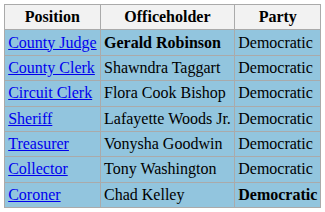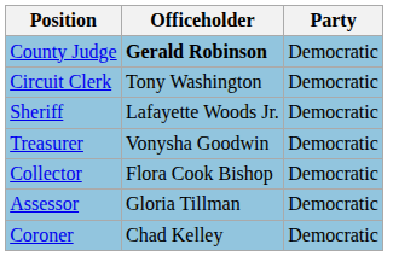- row: County Clerk | Shawndra Taggart | Democratic
Circuit Clerk | Officeholder: Flora Cook Bishop -> Tony Washington
Collector | Officeholder: Tony Washington -> Flora Cook Bishop
+ row: Assessor | Gloria Tillman | Democratic
Coroner | Party: bold -> normal
